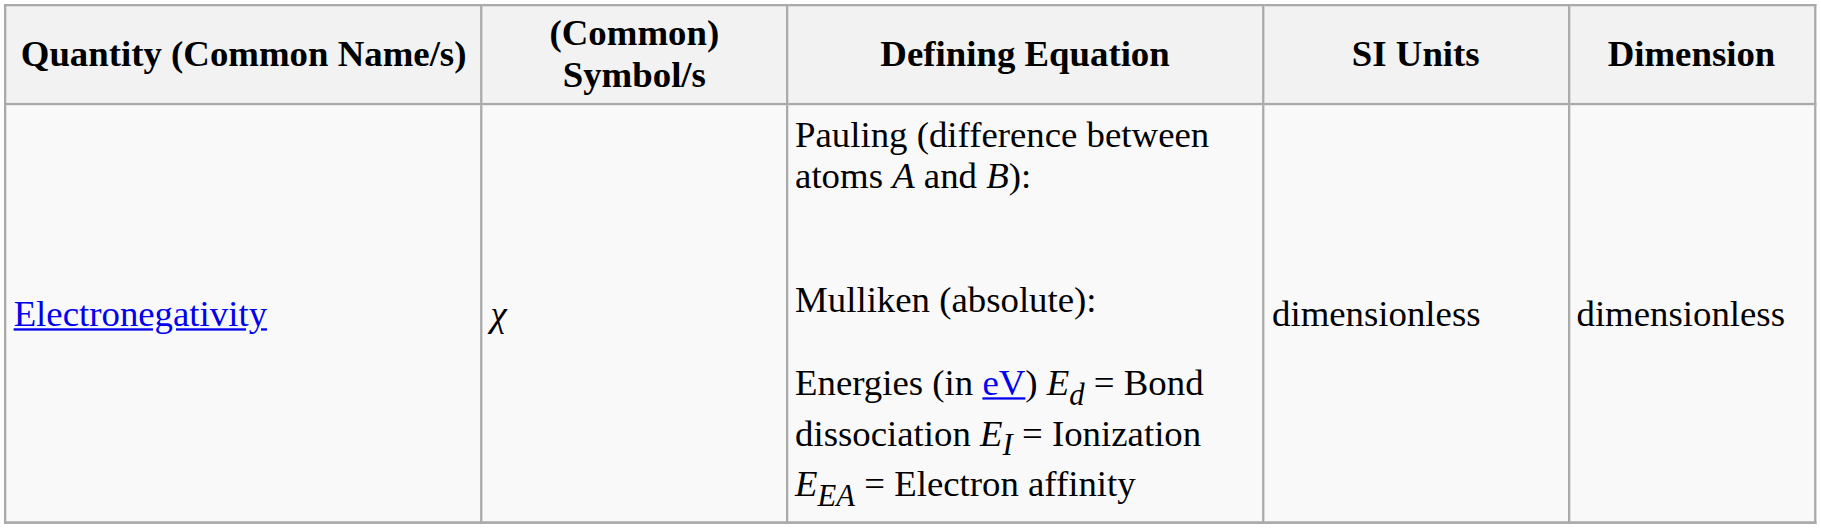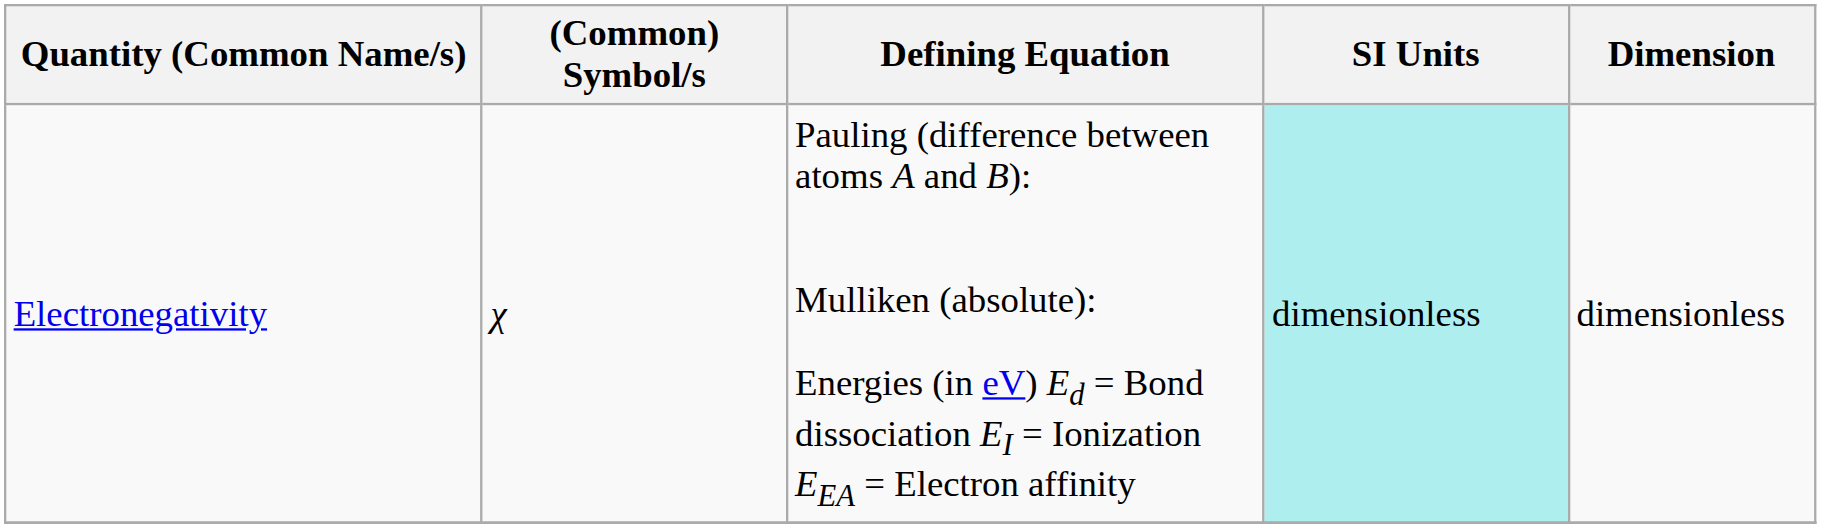Electronegativity | SI Units: no background -> paleturquoise background
